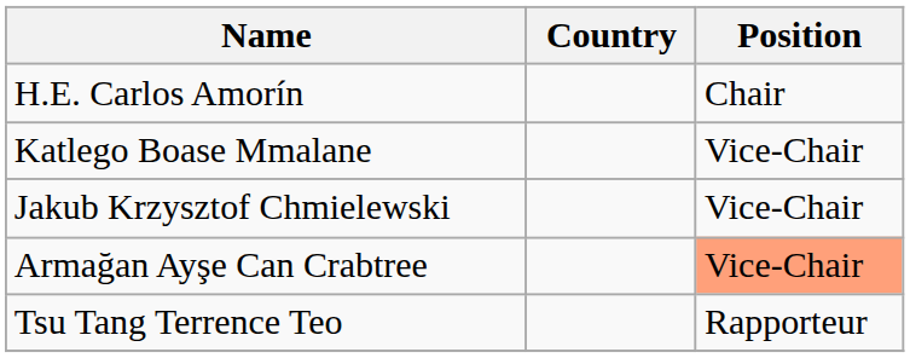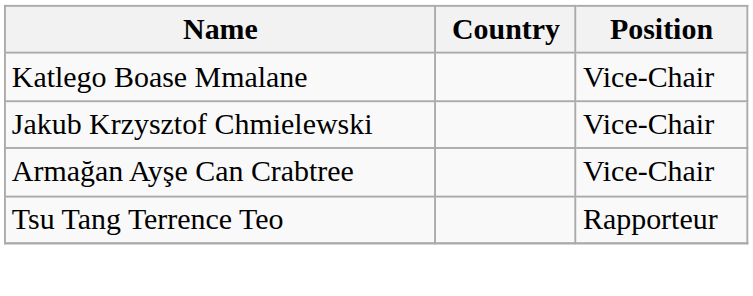- row: H.E. Carlos Amorín | Chair
Armağan Ayşe Can Crabtree | Position: lightsalmon background -> no background
